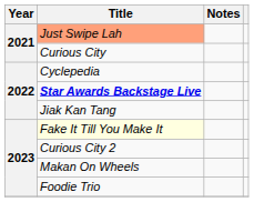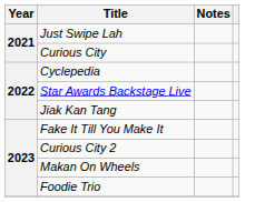Just Swipe Lah | Title: lightsalmon background -> no background
Star Awards Backstage Live | Title: bold -> normal
Fake It Till You Make It | Title: lightyellow background -> no background
